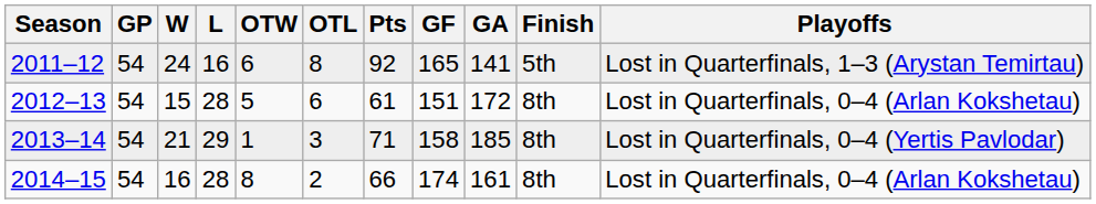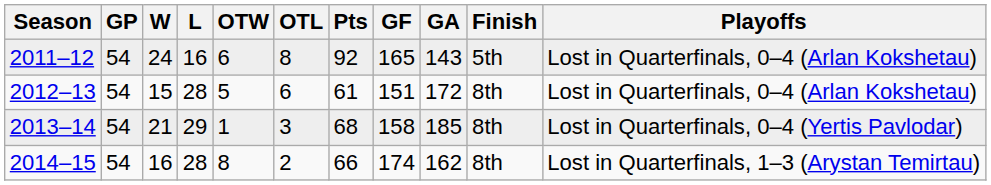2011–12 | GA: 141 -> 143
2011–12 | Playoffs: Lost in Quarterfinals, 1–3 (Arystan Temirtau) -> Lost in Quarterfinals, 0–4 (Arlan Kokshetau)
2013–14 | Pts: 71 -> 68
2014–15 | GA: 161 -> 162
2014–15 | Playoffs: Lost in Quarterfinals, 0–4 (Arlan Kokshetau) -> Lost in Quarterfinals, 1–3 (Arystan Temirtau)
